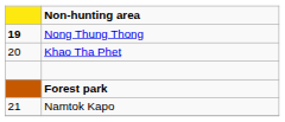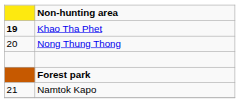row 2 | Non-hunting area: Nong Thung Thong -> Khao Tha Phet
row 3 | Non-hunting area: Khao Tha Phet -> Nong Thung Thong
